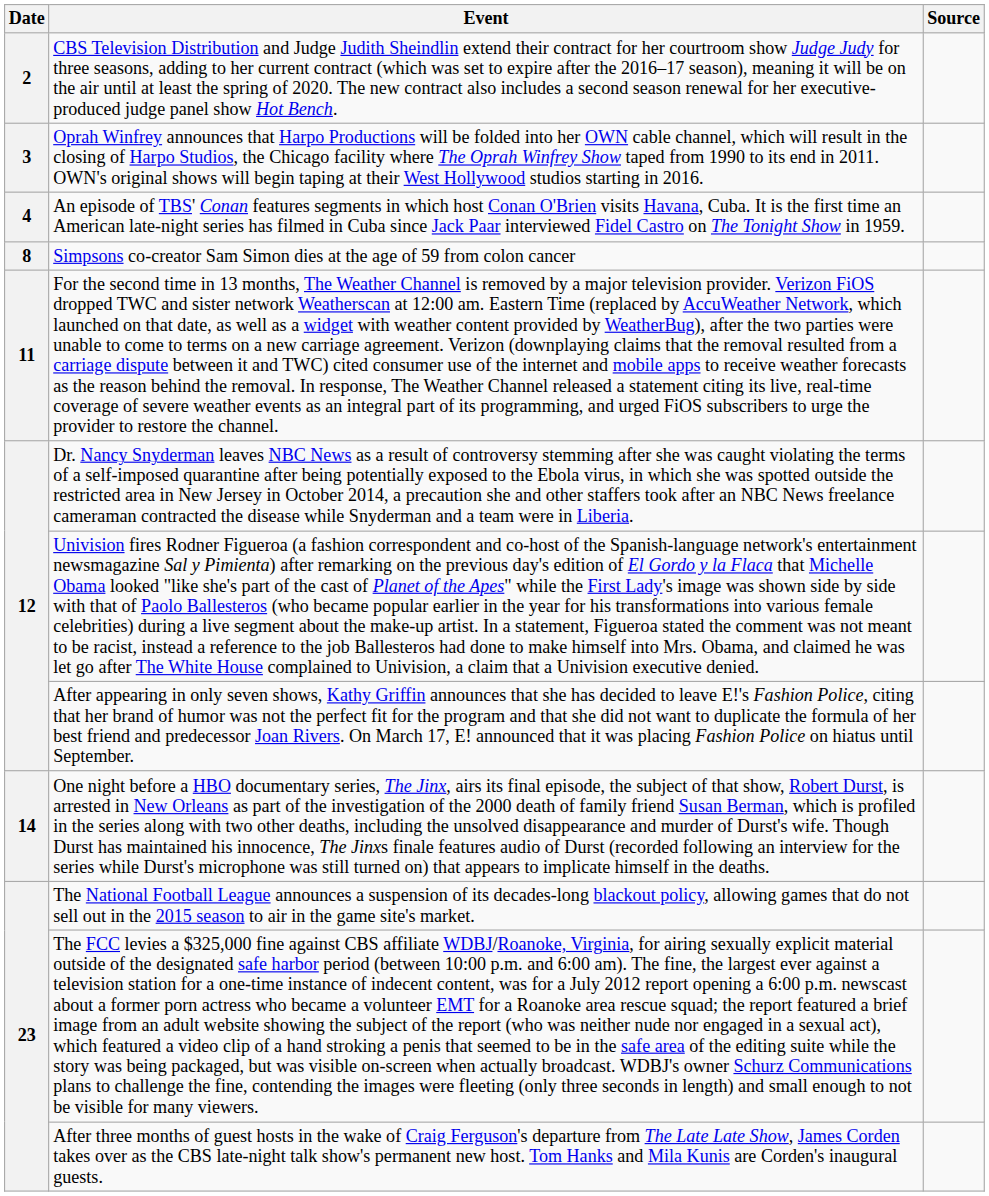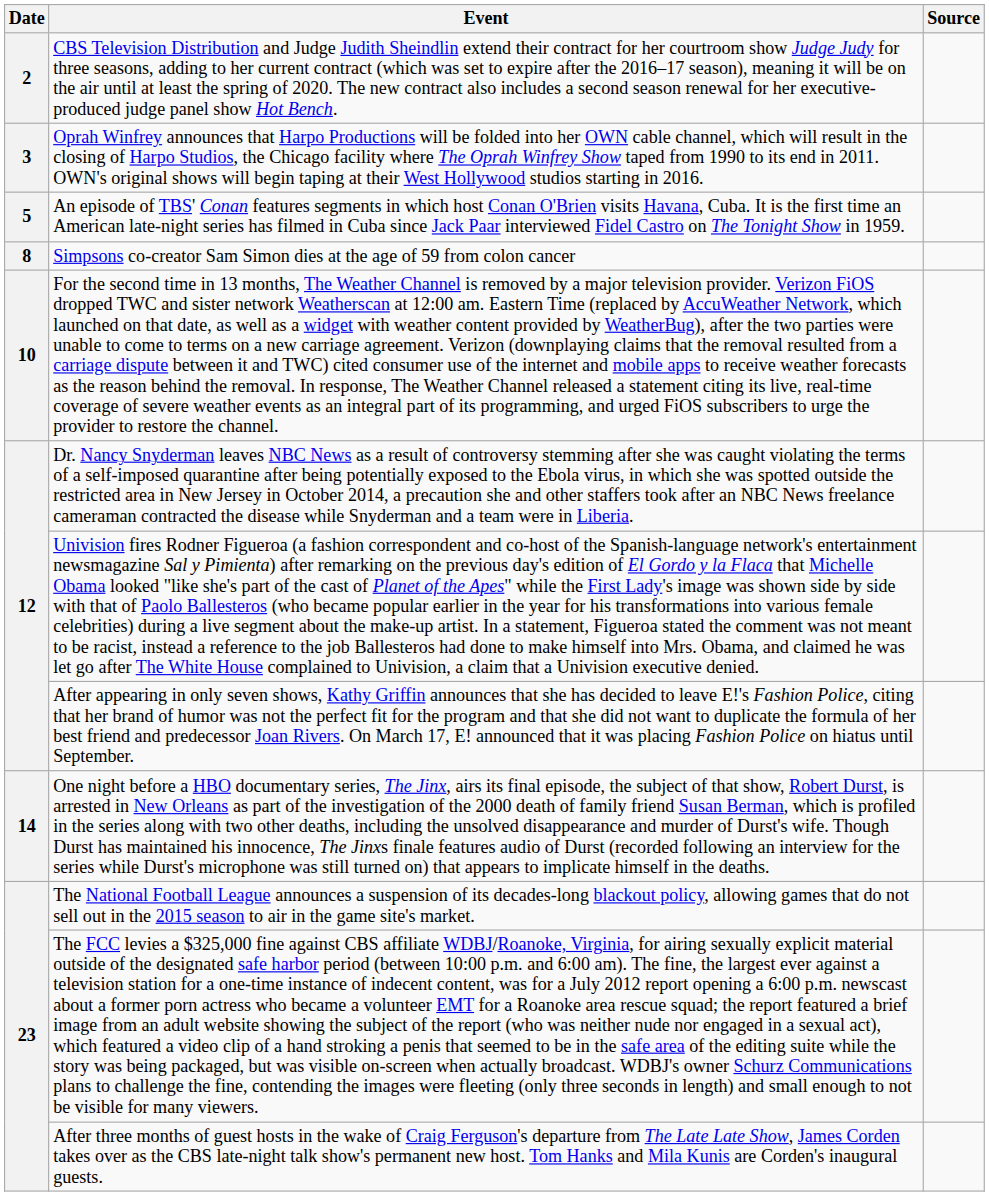row 4 | Date: 4 -> 5
row 6 | Date: 11 -> 10
